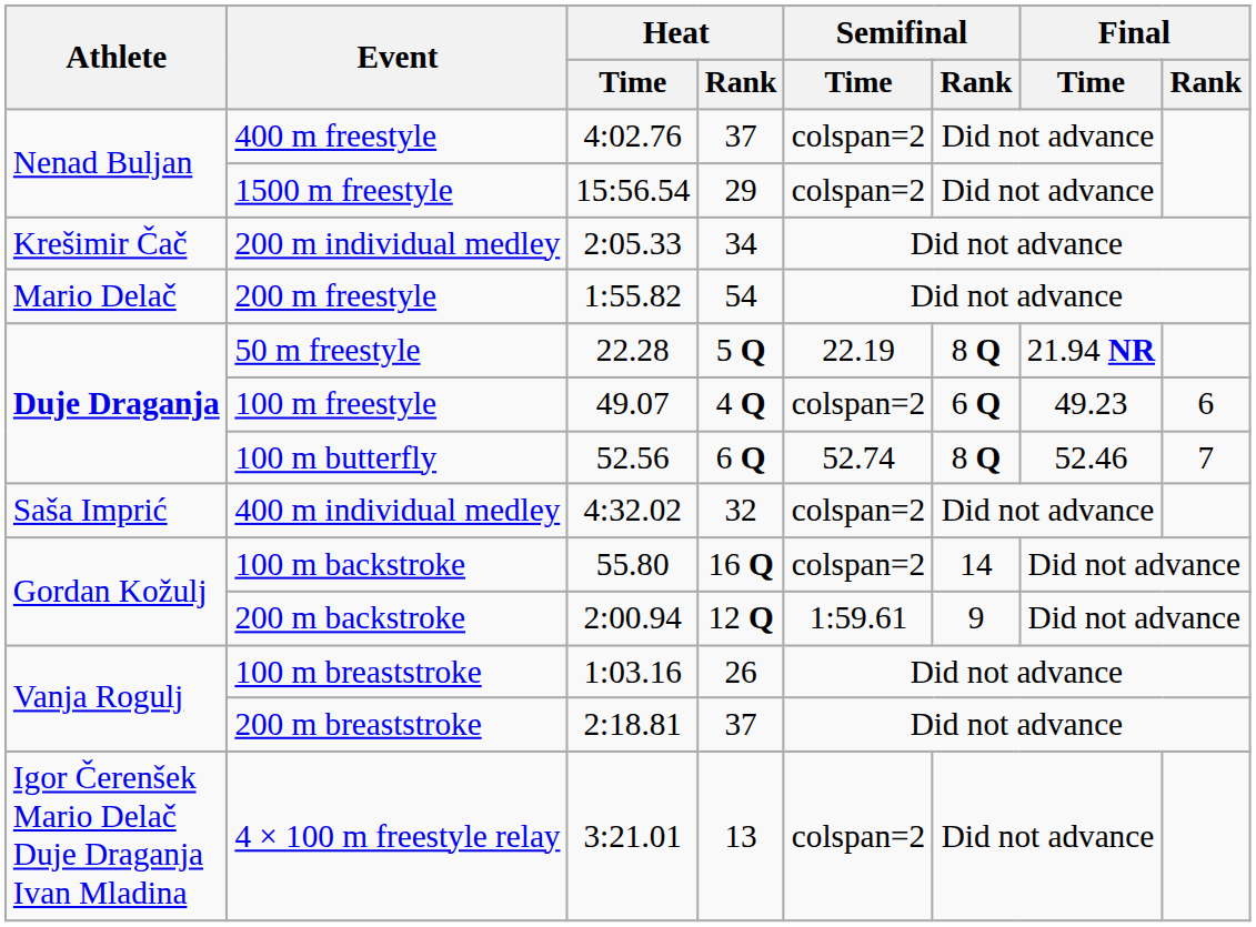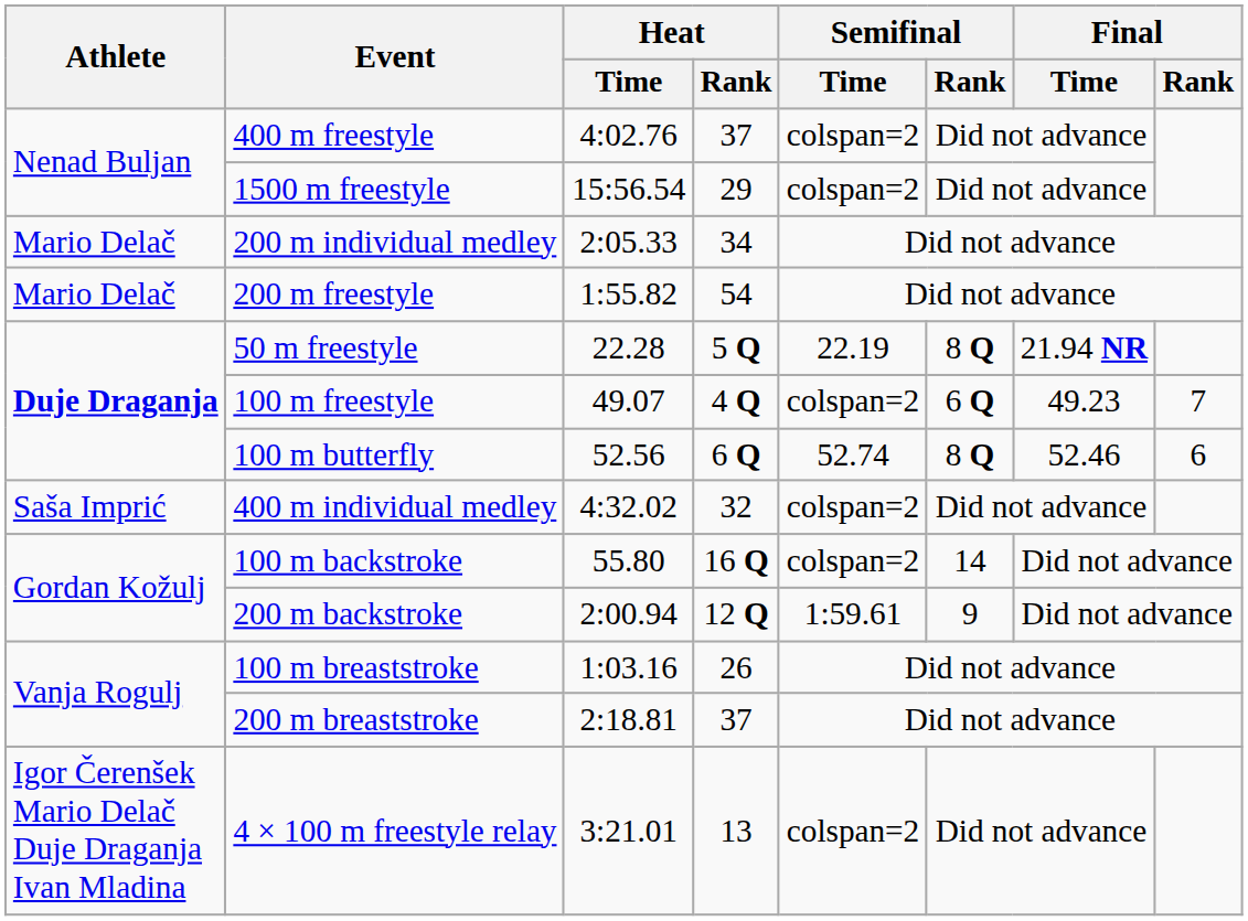200 m individual medley | Athlete: Krešimir Čač -> Mario Delač
100 m freestyle | Final / Rank: 6 -> 7
100 m butterfly | Final / Rank: 7 -> 6
